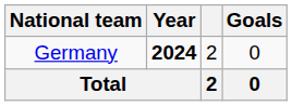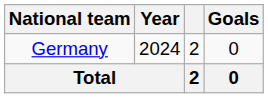Germany | Year: bold -> normal
